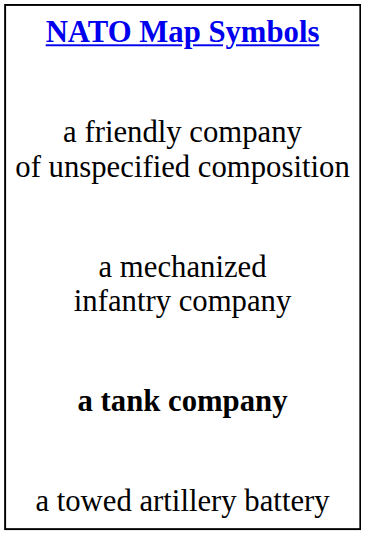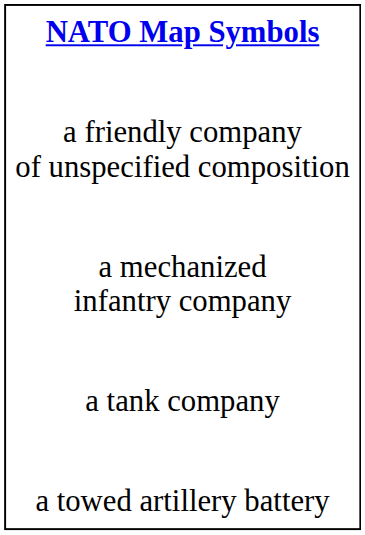row 4 | column 1: bold -> normal
